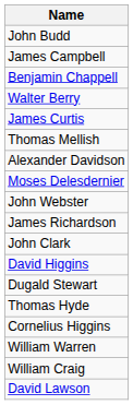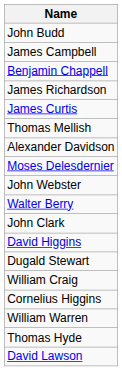row 5 | column 1: Walter Berry -> James Richardson
row 11 | column 1: James Richardson -> Walter Berry
row 15 | column 1: Thomas Hyde -> William Craig
row 18 | column 1: William Craig -> Thomas Hyde
